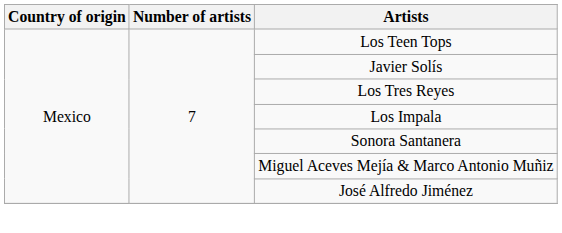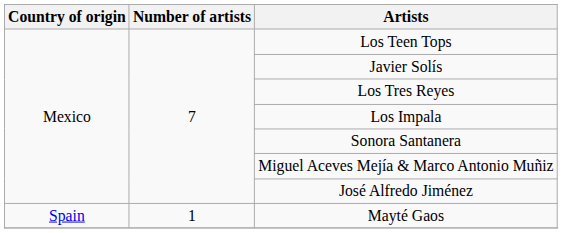+ row: Spain | 1 | Mayté Gaos
